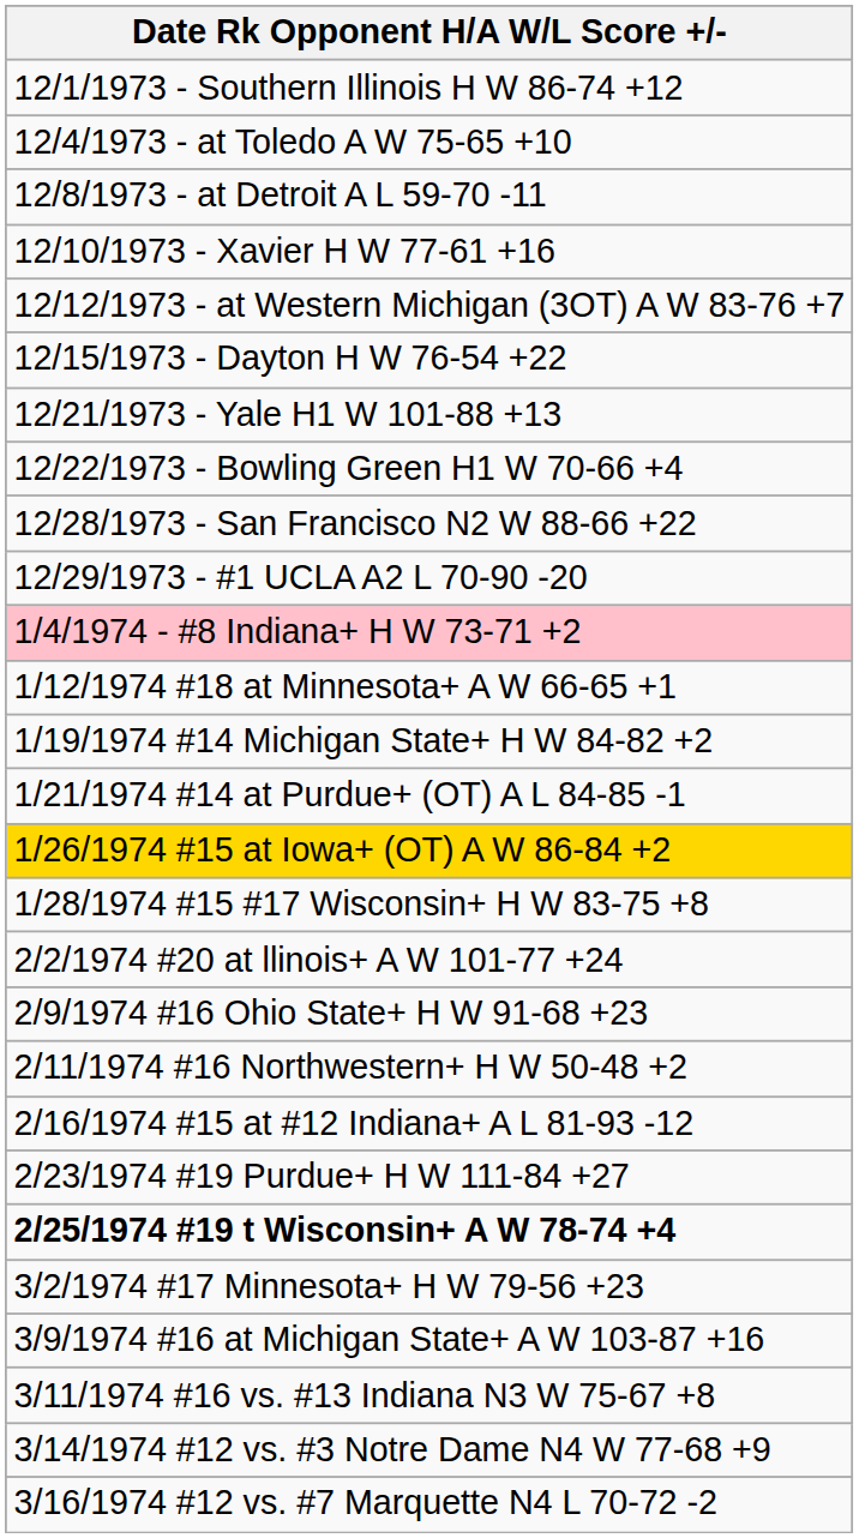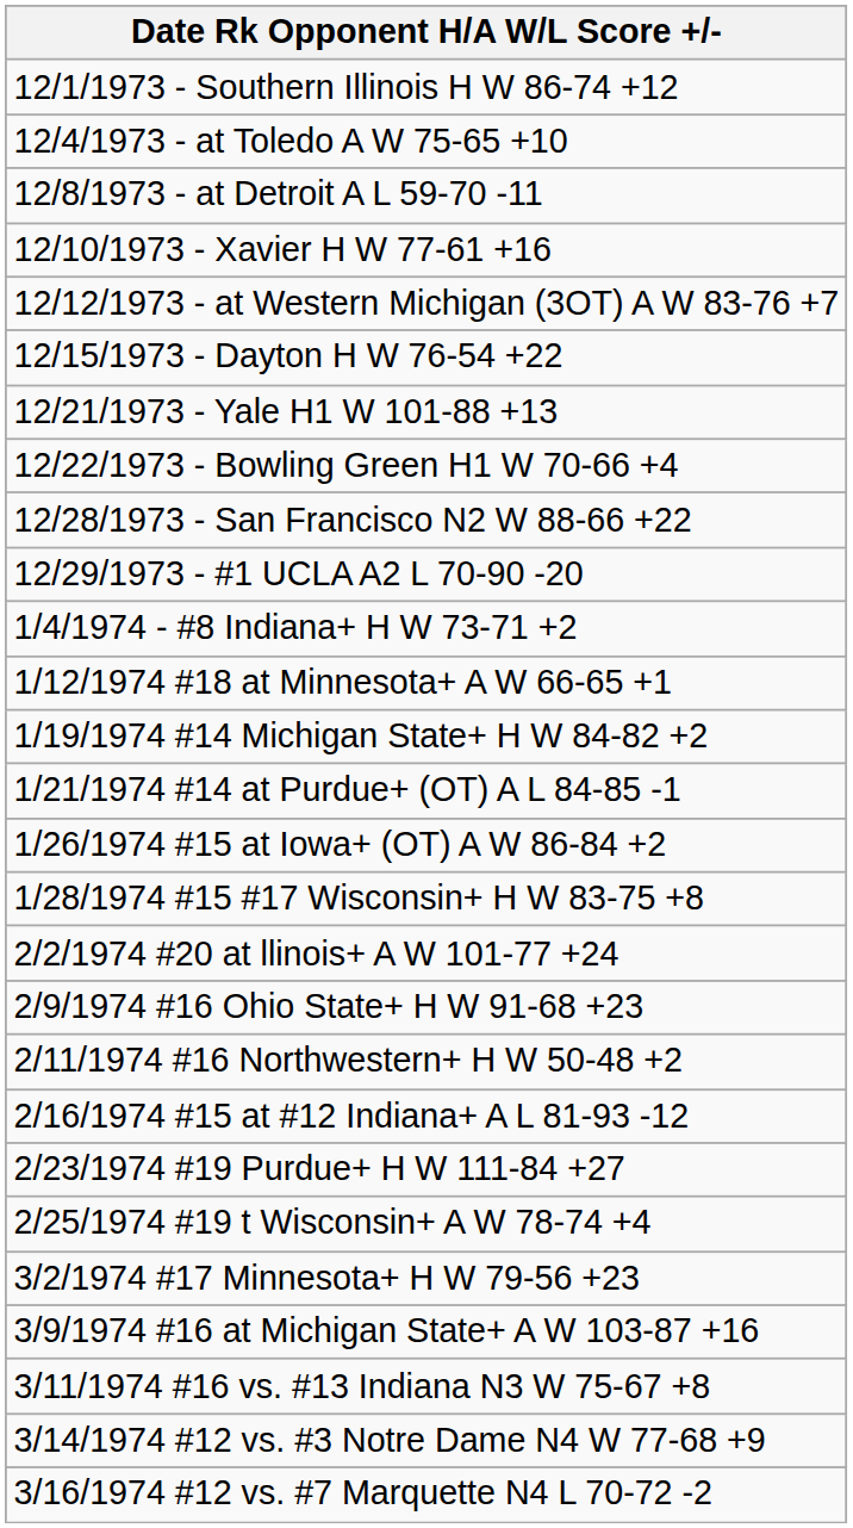row 12 | column 1: pink background -> no background
row 16 | column 1: gold background -> no background
row 23 | column 1: bold -> normal
